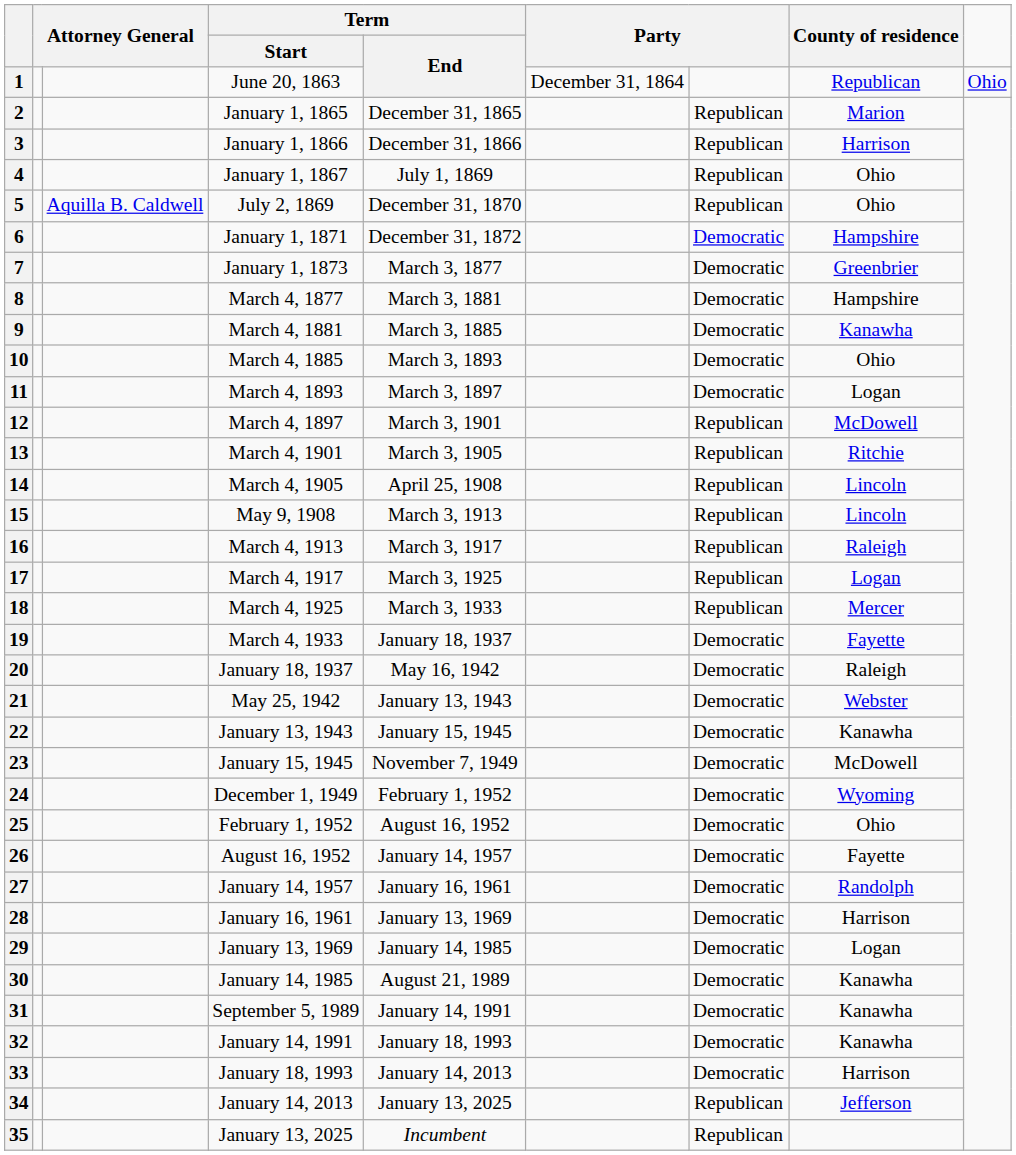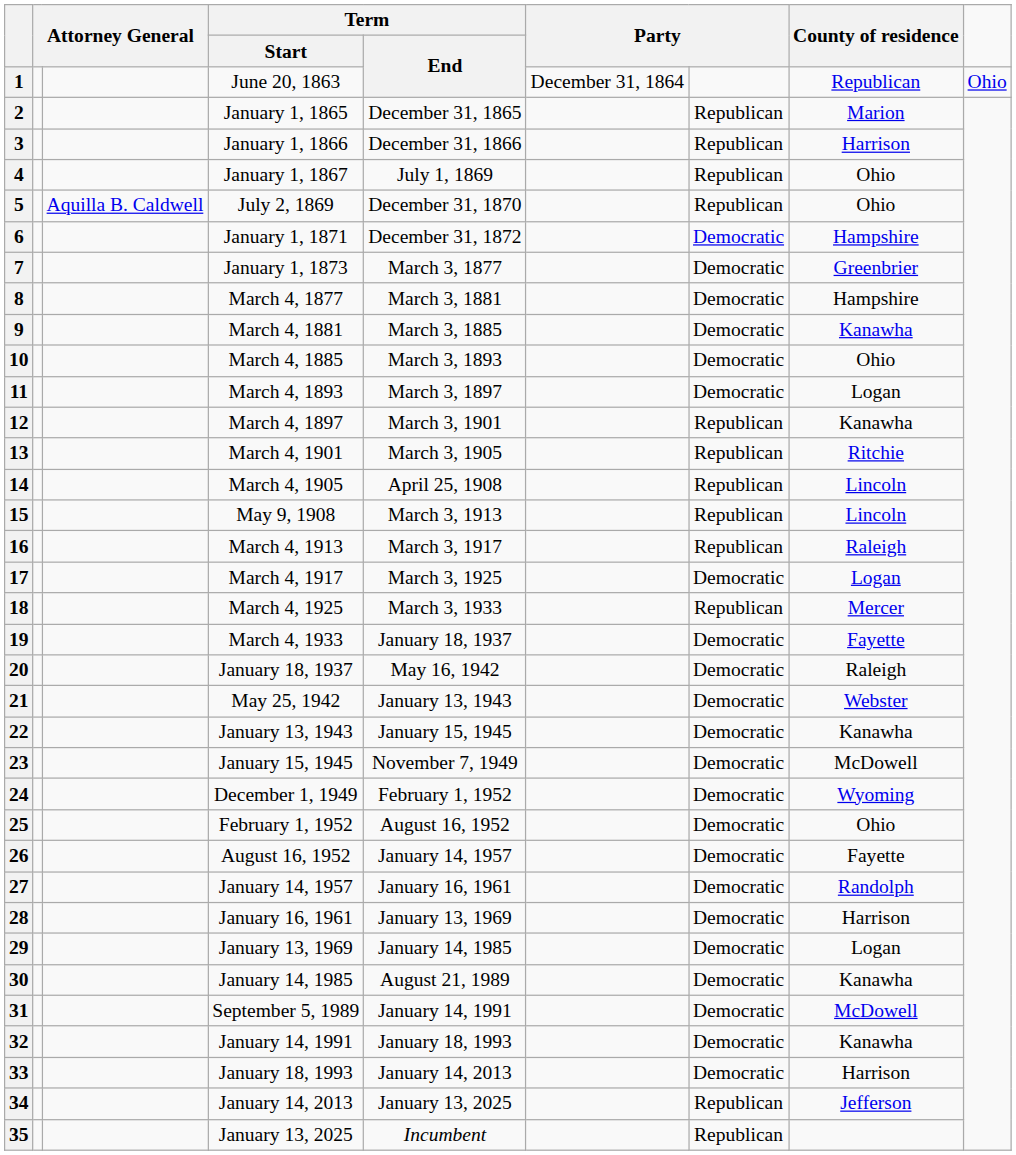12 | County of residence: McDowell -> Kanawha
17 | column 7: Republican -> Democratic
31 | County of residence: Kanawha -> McDowell
